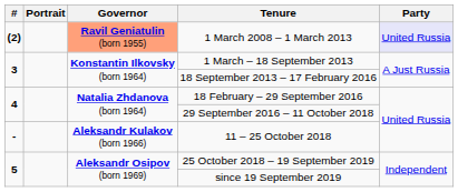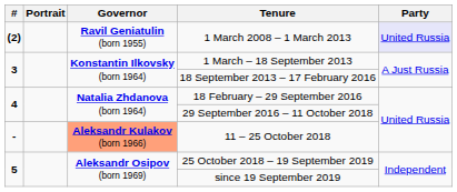1 March 2008 – 1 March 2013 | Governor: lightsalmon background -> no background
11 – 25 October 2018 | Governor: no background -> lightsalmon background
